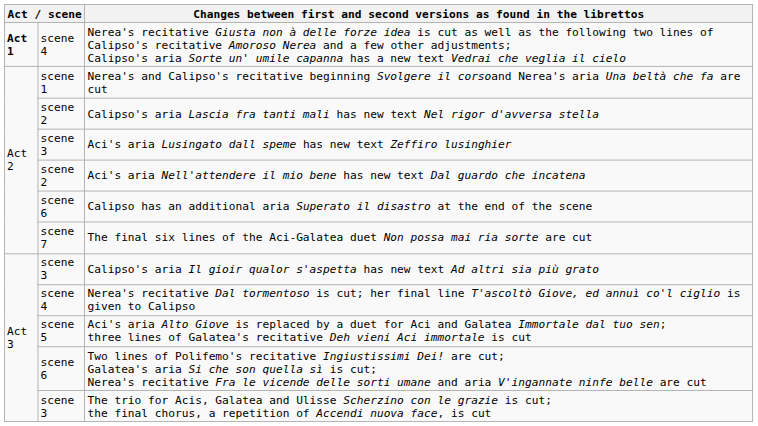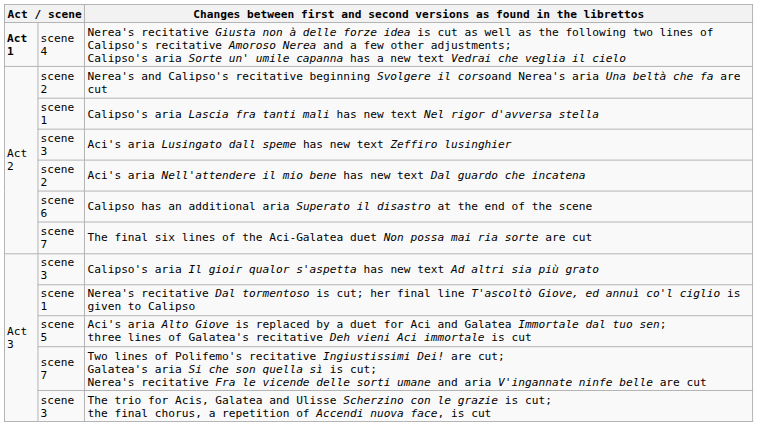row 3 | column 2: scene 1 -> scene 2
row 4 | column 2: scene 2 -> scene 1
row 10 | column 2: scene 4 -> scene 1
row 12 | column 2: scene 6 -> scene 7
